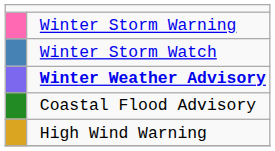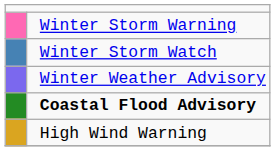Winter Weather Advisory | column 2: bold -> normal
Coastal Flood Advisory | column 2: normal -> bold
